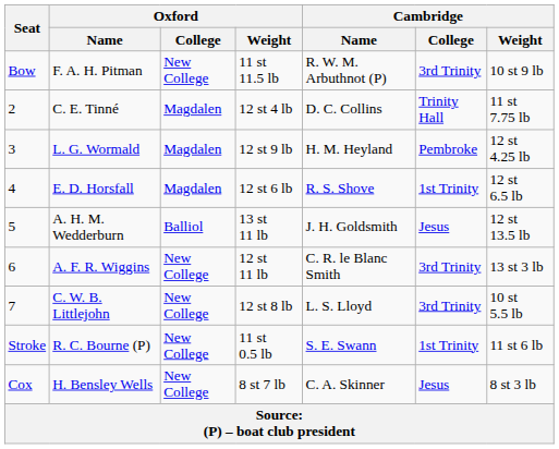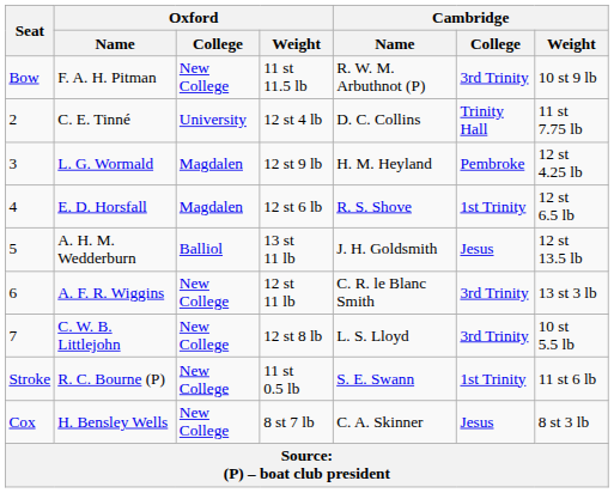C. E. Tinné | Oxford / College: Magdalen -> University
